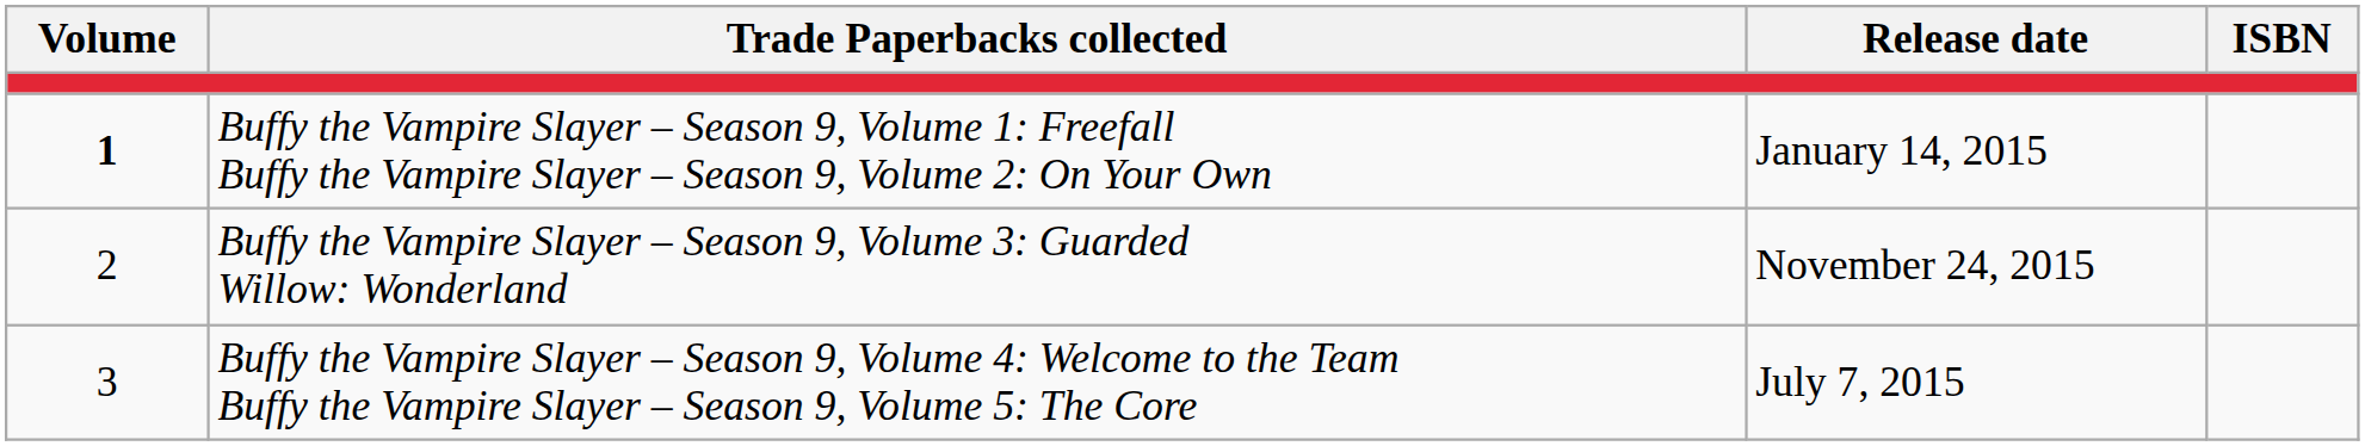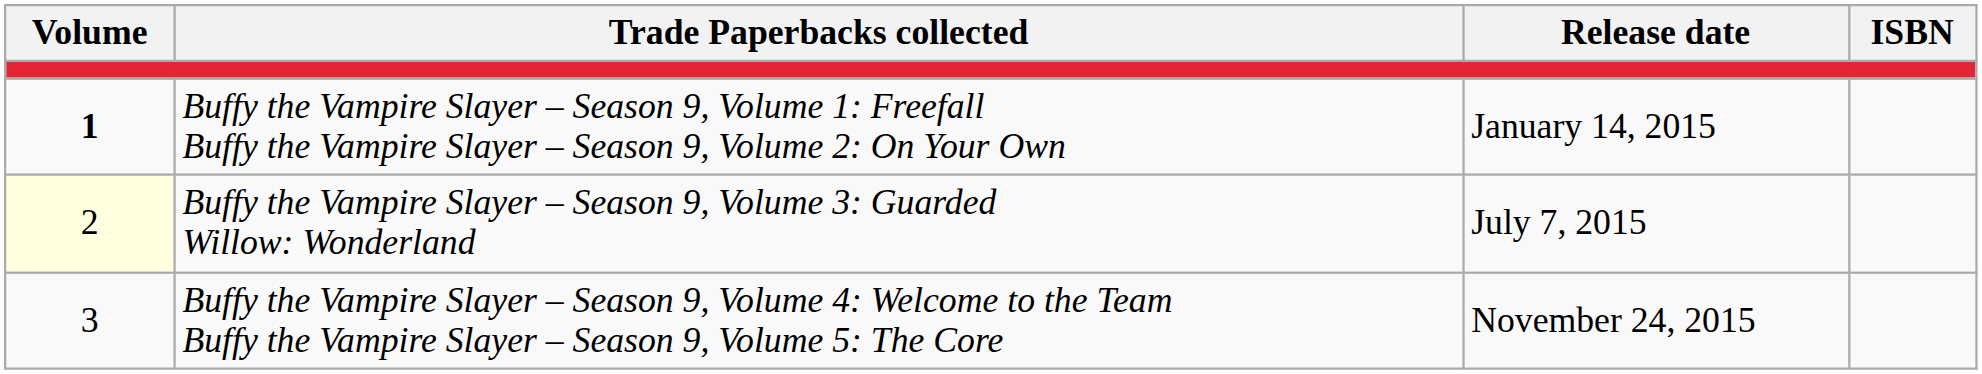row 4 | Volume: no background -> lightyellow background
row 4 | Release date: November 24, 2015 -> July 7, 2015
row 5 | Release date: July 7, 2015 -> November 24, 2015
